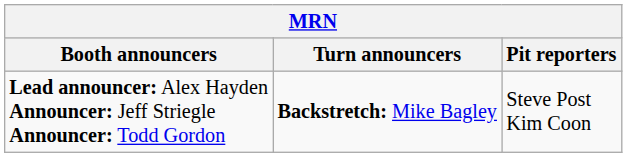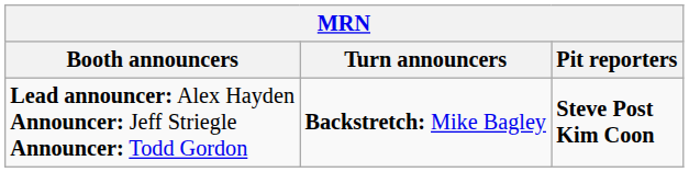row 3 | Pit reporters: normal -> bold
